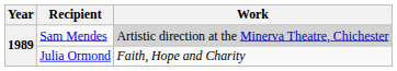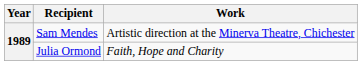Sam Mendes | Work: lightgrey background -> no background
